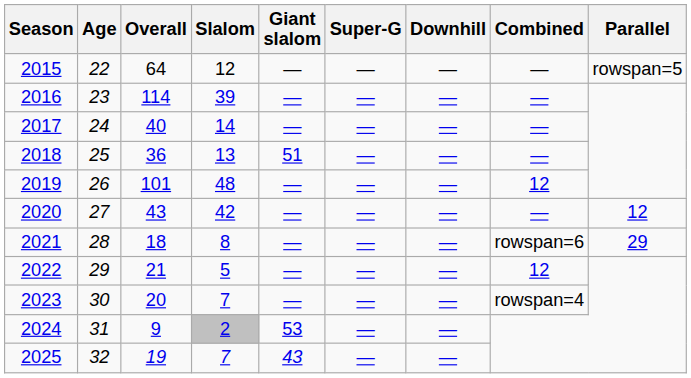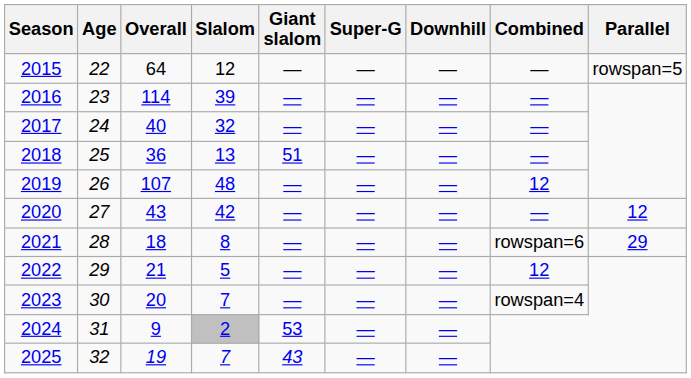2017 | Slalom: 14 -> 32
2019 | Overall: 101 -> 107
